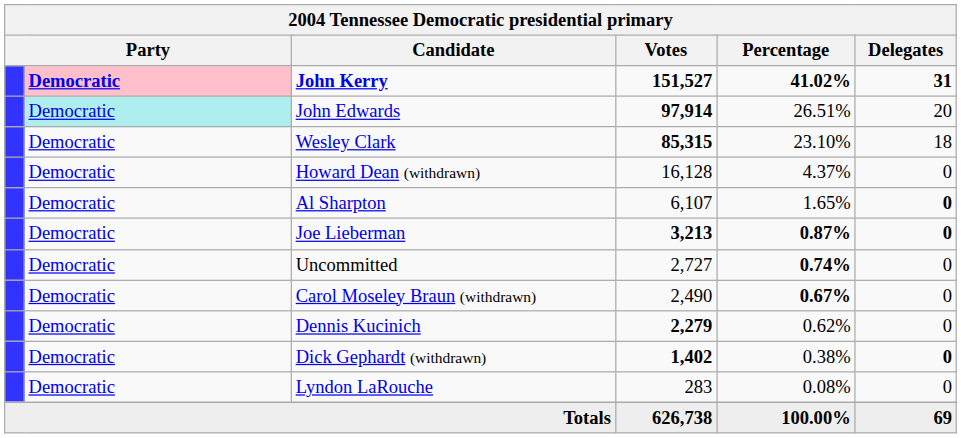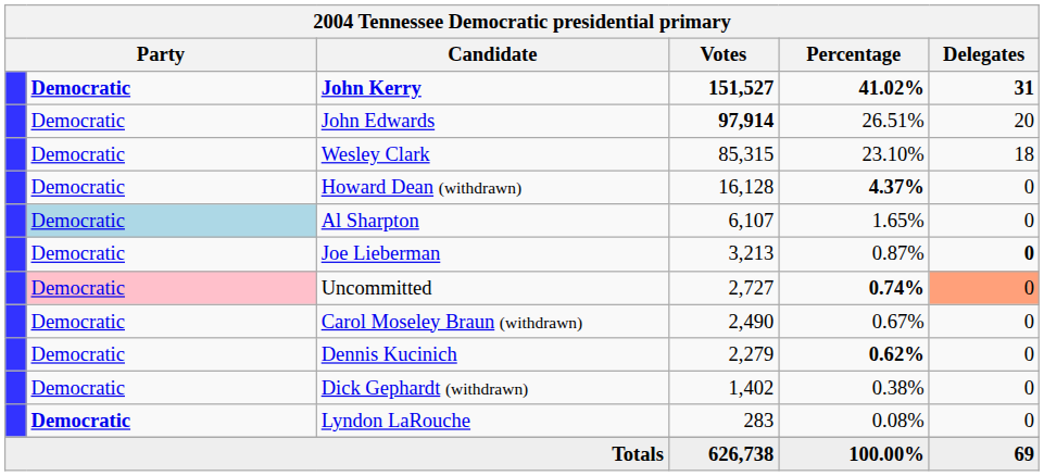John Kerry | column 2: pink background -> no background
John Edwards | column 2: paleturquoise background -> no background
Wesley Clark | Votes: bold -> normal
Howard Dean (withdrawn) | Percentage: normal -> bold
Al Sharpton | column 2: no background -> lightblue background
Al Sharpton | Delegates: bold -> normal
Joe Lieberman | Votes: bold -> normal
Joe Lieberman | Percentage: bold -> normal
Uncommitted | column 2: no background -> pink background
Uncommitted | Delegates: no background -> lightsalmon background
Carol Moseley Braun (withdrawn) | Percentage: bold -> normal
Dennis Kucinich | Votes: bold -> normal
Dennis Kucinich | Percentage: normal -> bold
Dick Gephardt (withdrawn) | Votes: bold -> normal
Dick Gephardt (withdrawn) | Delegates: bold -> normal
Lyndon LaRouche | column 2: normal -> bold
